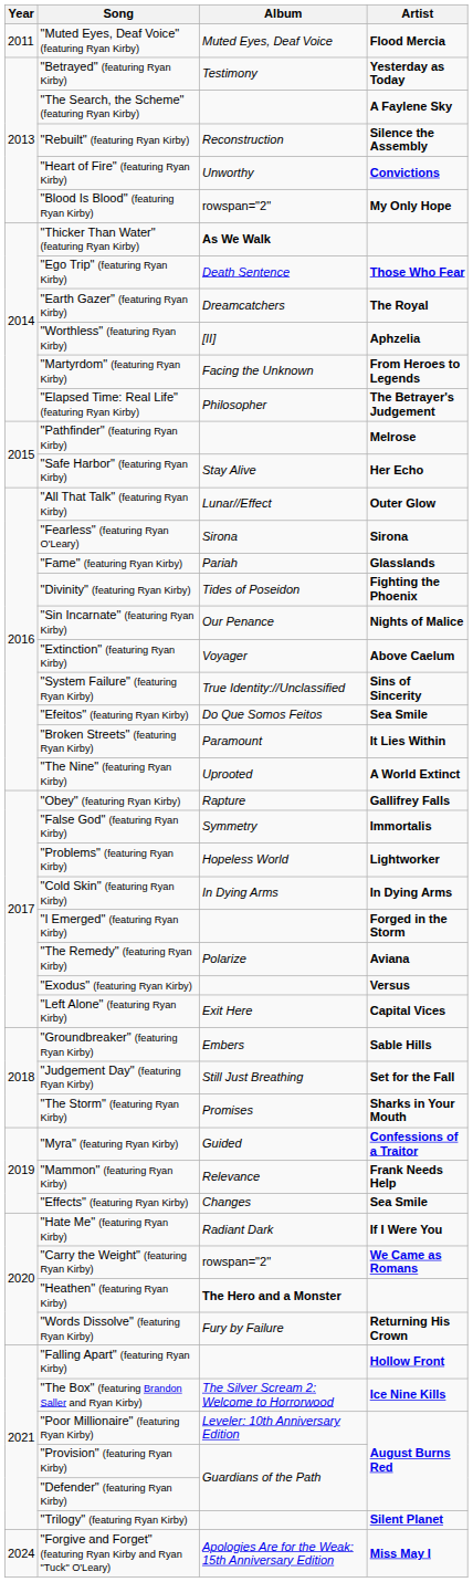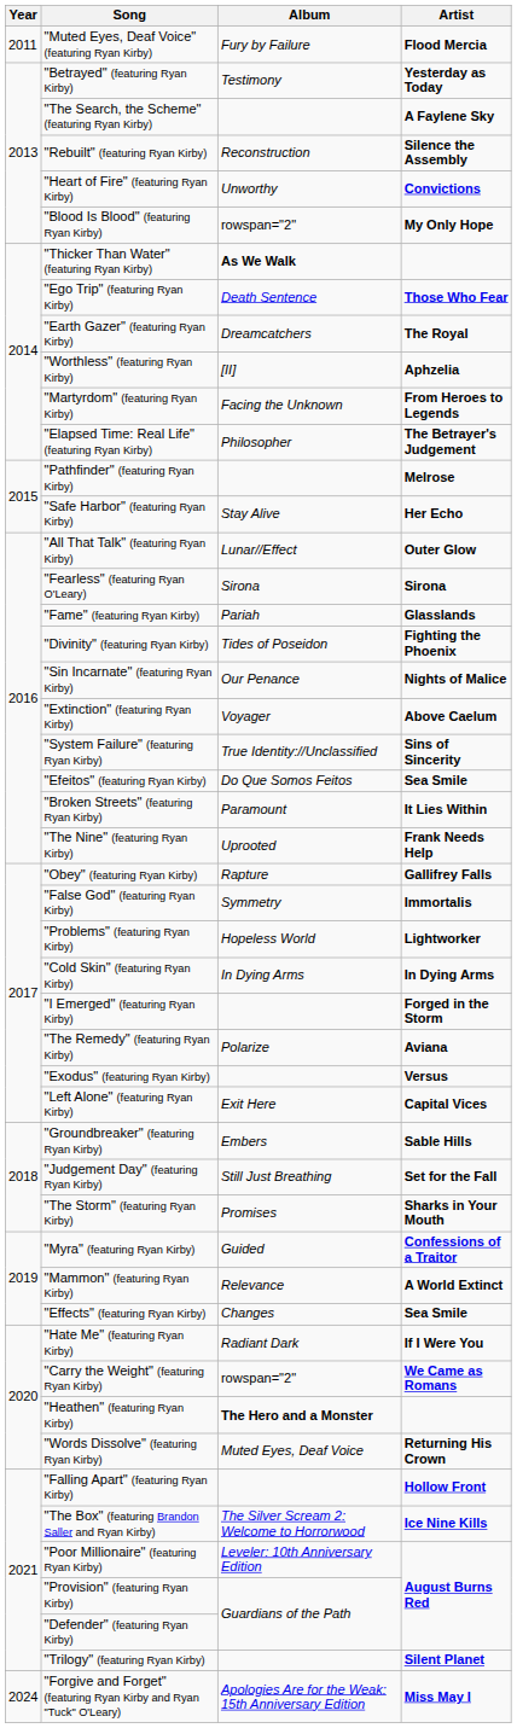"Muted Eyes, Deaf Voice" (featuring Ryan Kirby) | Album: Muted Eyes, Deaf Voice -> Fury by Failure
"The Nine" (featuring Ryan Kirby) | Artist: A World Extinct -> Frank Needs Help
"Mammon" (featuring Ryan Kirby) | Artist: Frank Needs Help -> A World Extinct
"Words Dissolve" (featuring Ryan Kirby) | Album: Fury by Failure -> Muted Eyes, Deaf Voice
